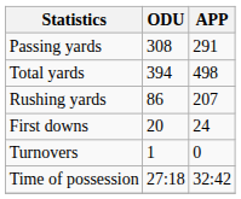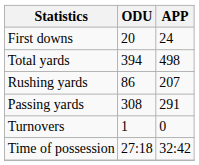rows swapped: First downs <-> Passing yards
